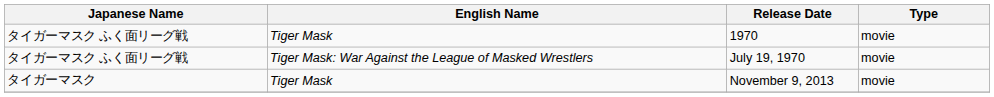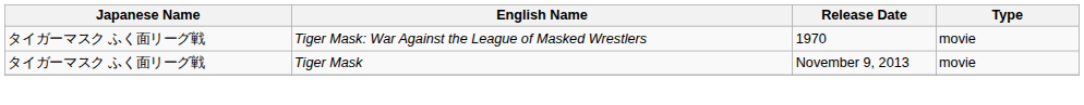1970 | English Name: Tiger Mask -> Tiger Mask: War Against the League of Masked Wrestlers
- row: タイガーマスク ふく面リーグ戦 | Tiger Mask: War Against the League of Masked Wrestlers | July 19, 1970 | movie
November 9, 2013 | Japanese Name: タイガーマスク -> タイガーマスク ふく面リーグ戦
